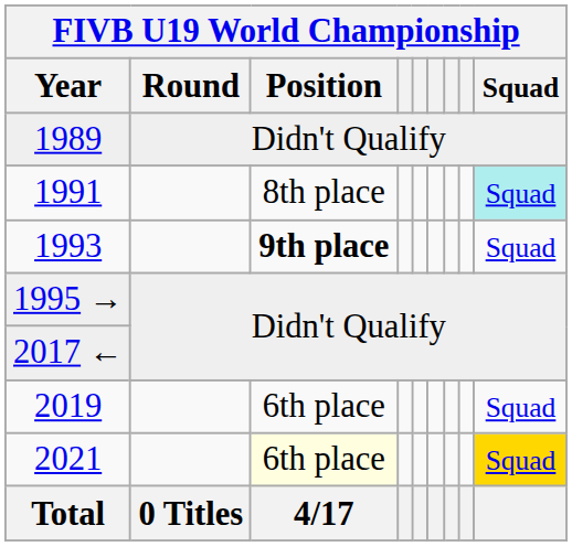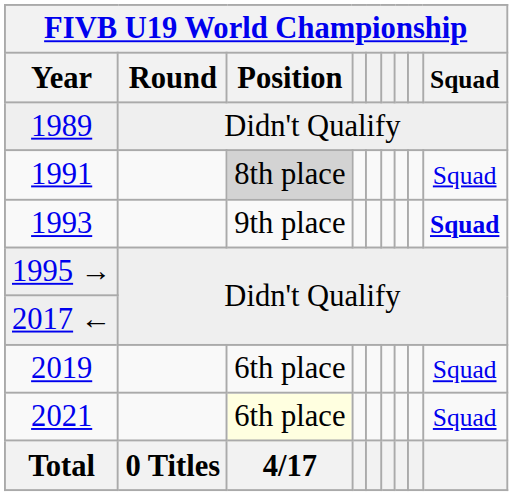1991 | Position: no background -> lightgrey background
1991 | Squad: paleturquoise background -> no background
1993 | Position: bold -> normal
1993 | Squad: normal -> bold
2021 | Squad: gold background -> no background
